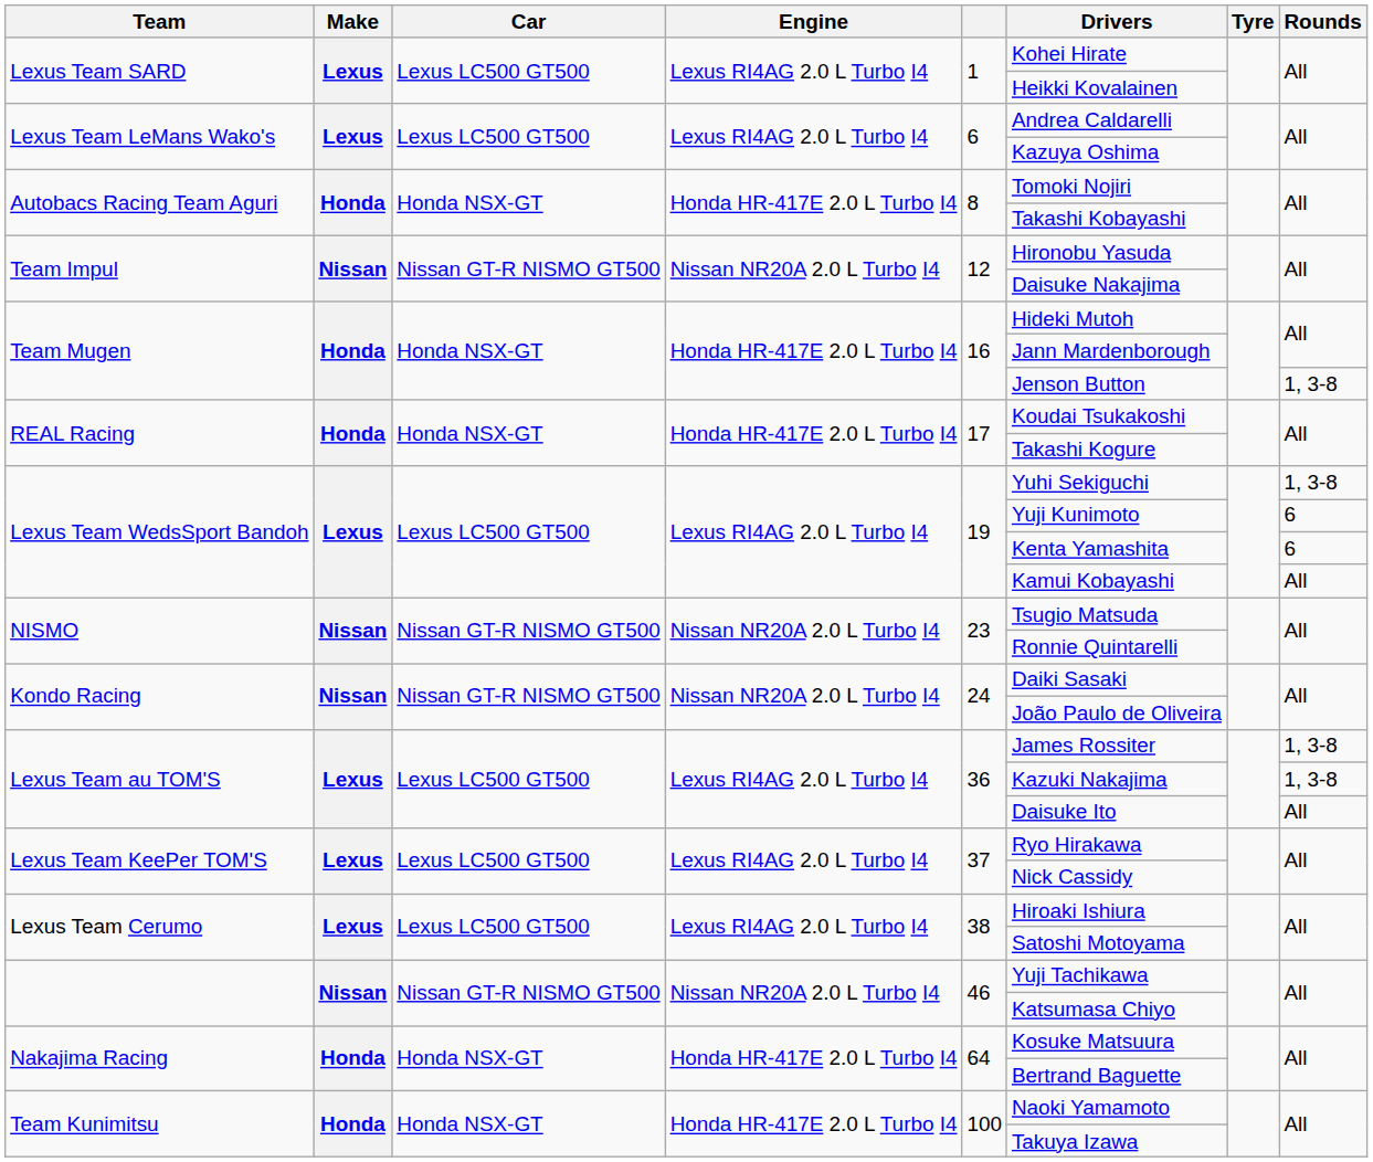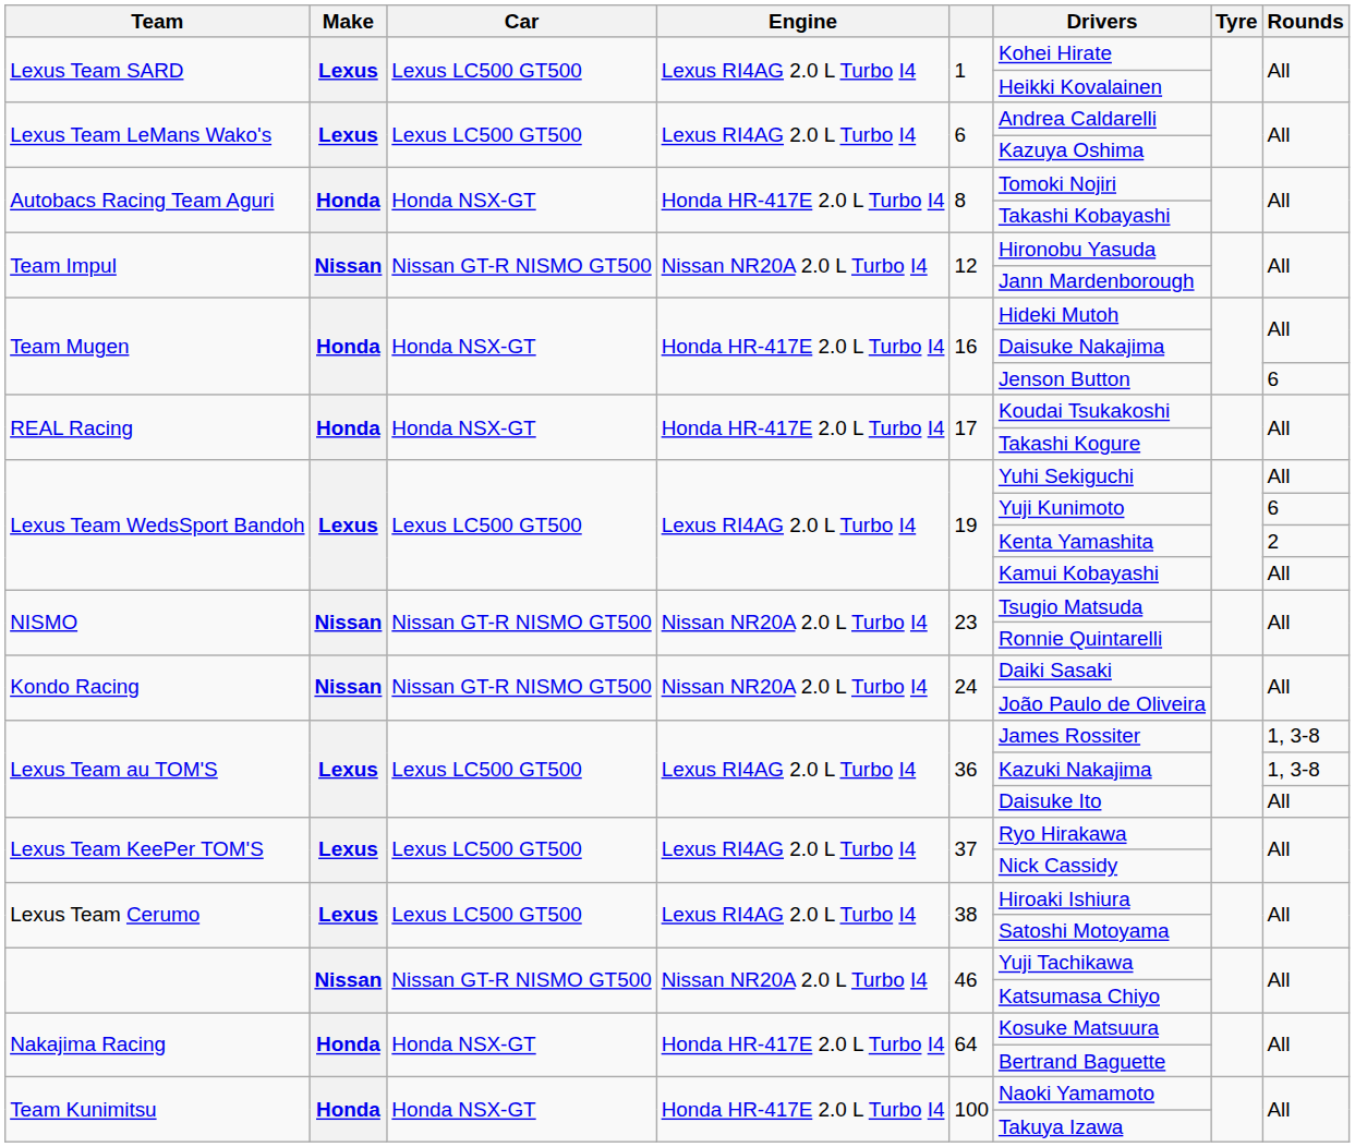row 9 | Drivers: Daisuke Nakajima -> Jann Mardenborough
row 11 | Drivers: Jann Mardenborough -> Daisuke Nakajima
row 12 | Rounds: 1, 3-8 -> 6
row 15 | Rounds: 1, 3-8 -> All
row 17 | Rounds: 6 -> 2
